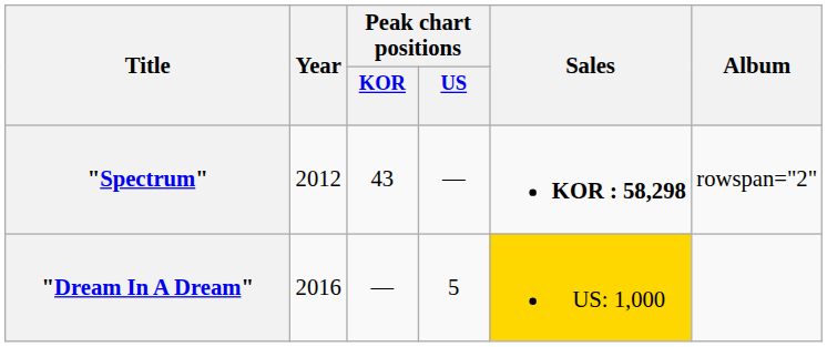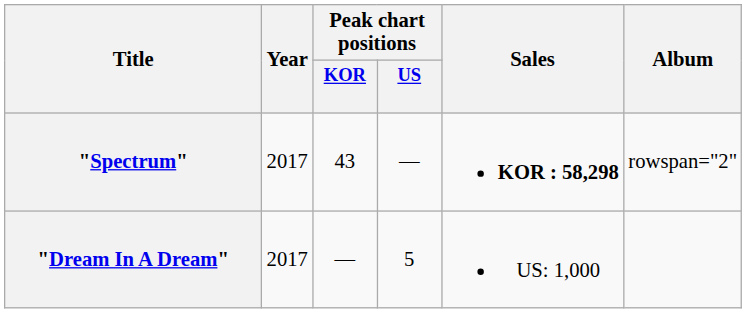"Spectrum" | Year: 2012 -> 2017
"Dream In A Dream" | Year: 2016 -> 2017
"Dream In A Dream" | Sales: gold background -> no background
